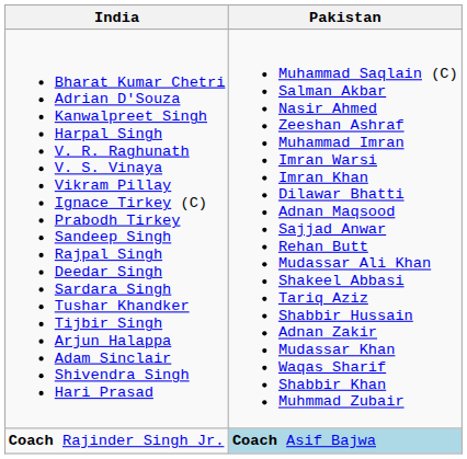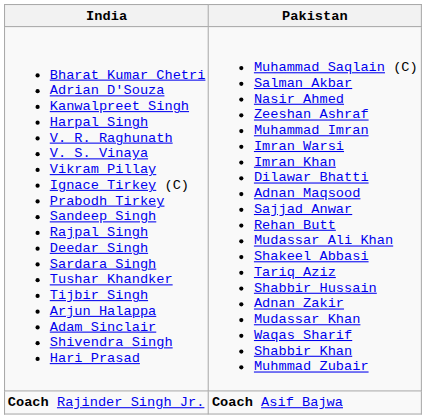Coach Rajinder Singh Jr. | Pakistan: lightblue background -> no background
